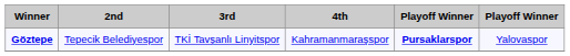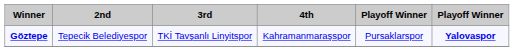Göztepe | column 5: bold -> normal
Göztepe | column 6: normal -> bold
